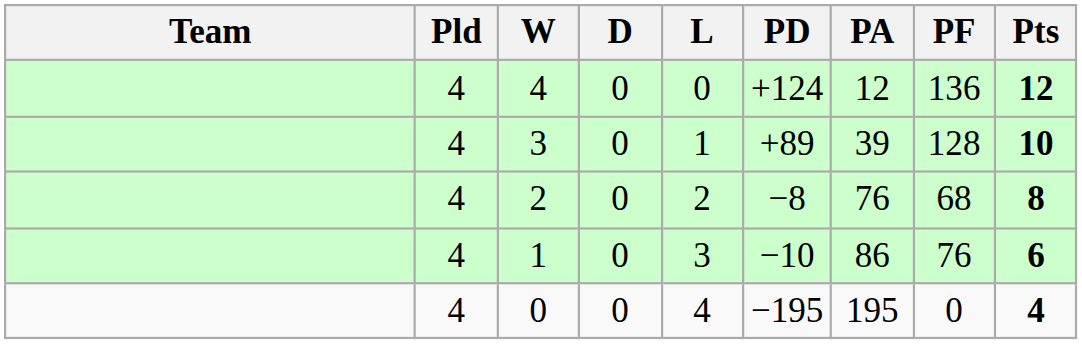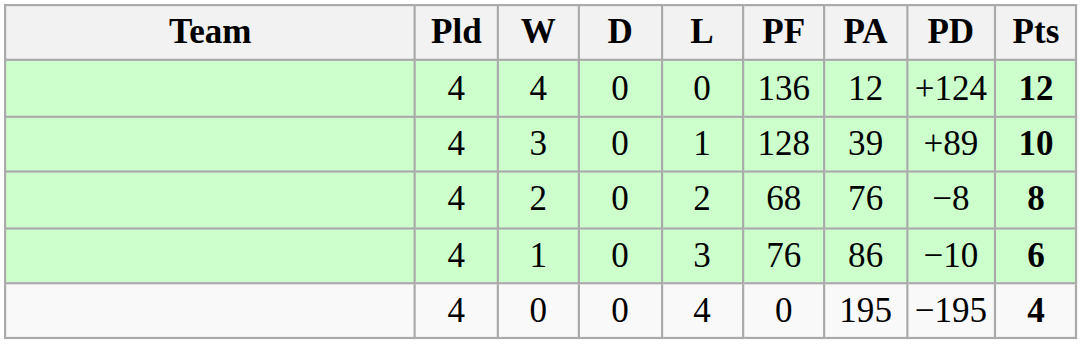columns swapped: PF <-> PD
